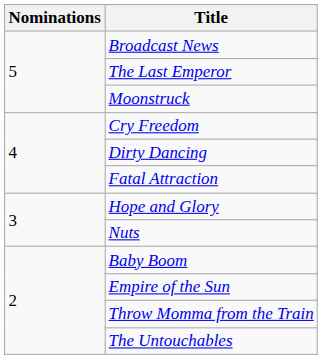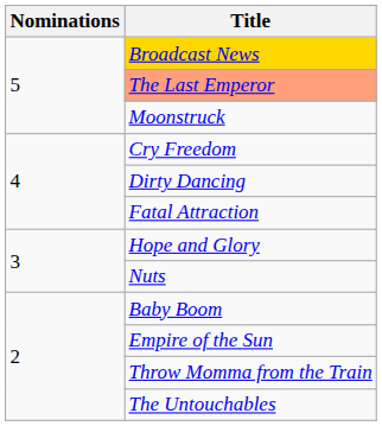Broadcast News | Title: no background -> gold background
The Last Emperor | Title: no background -> lightsalmon background
